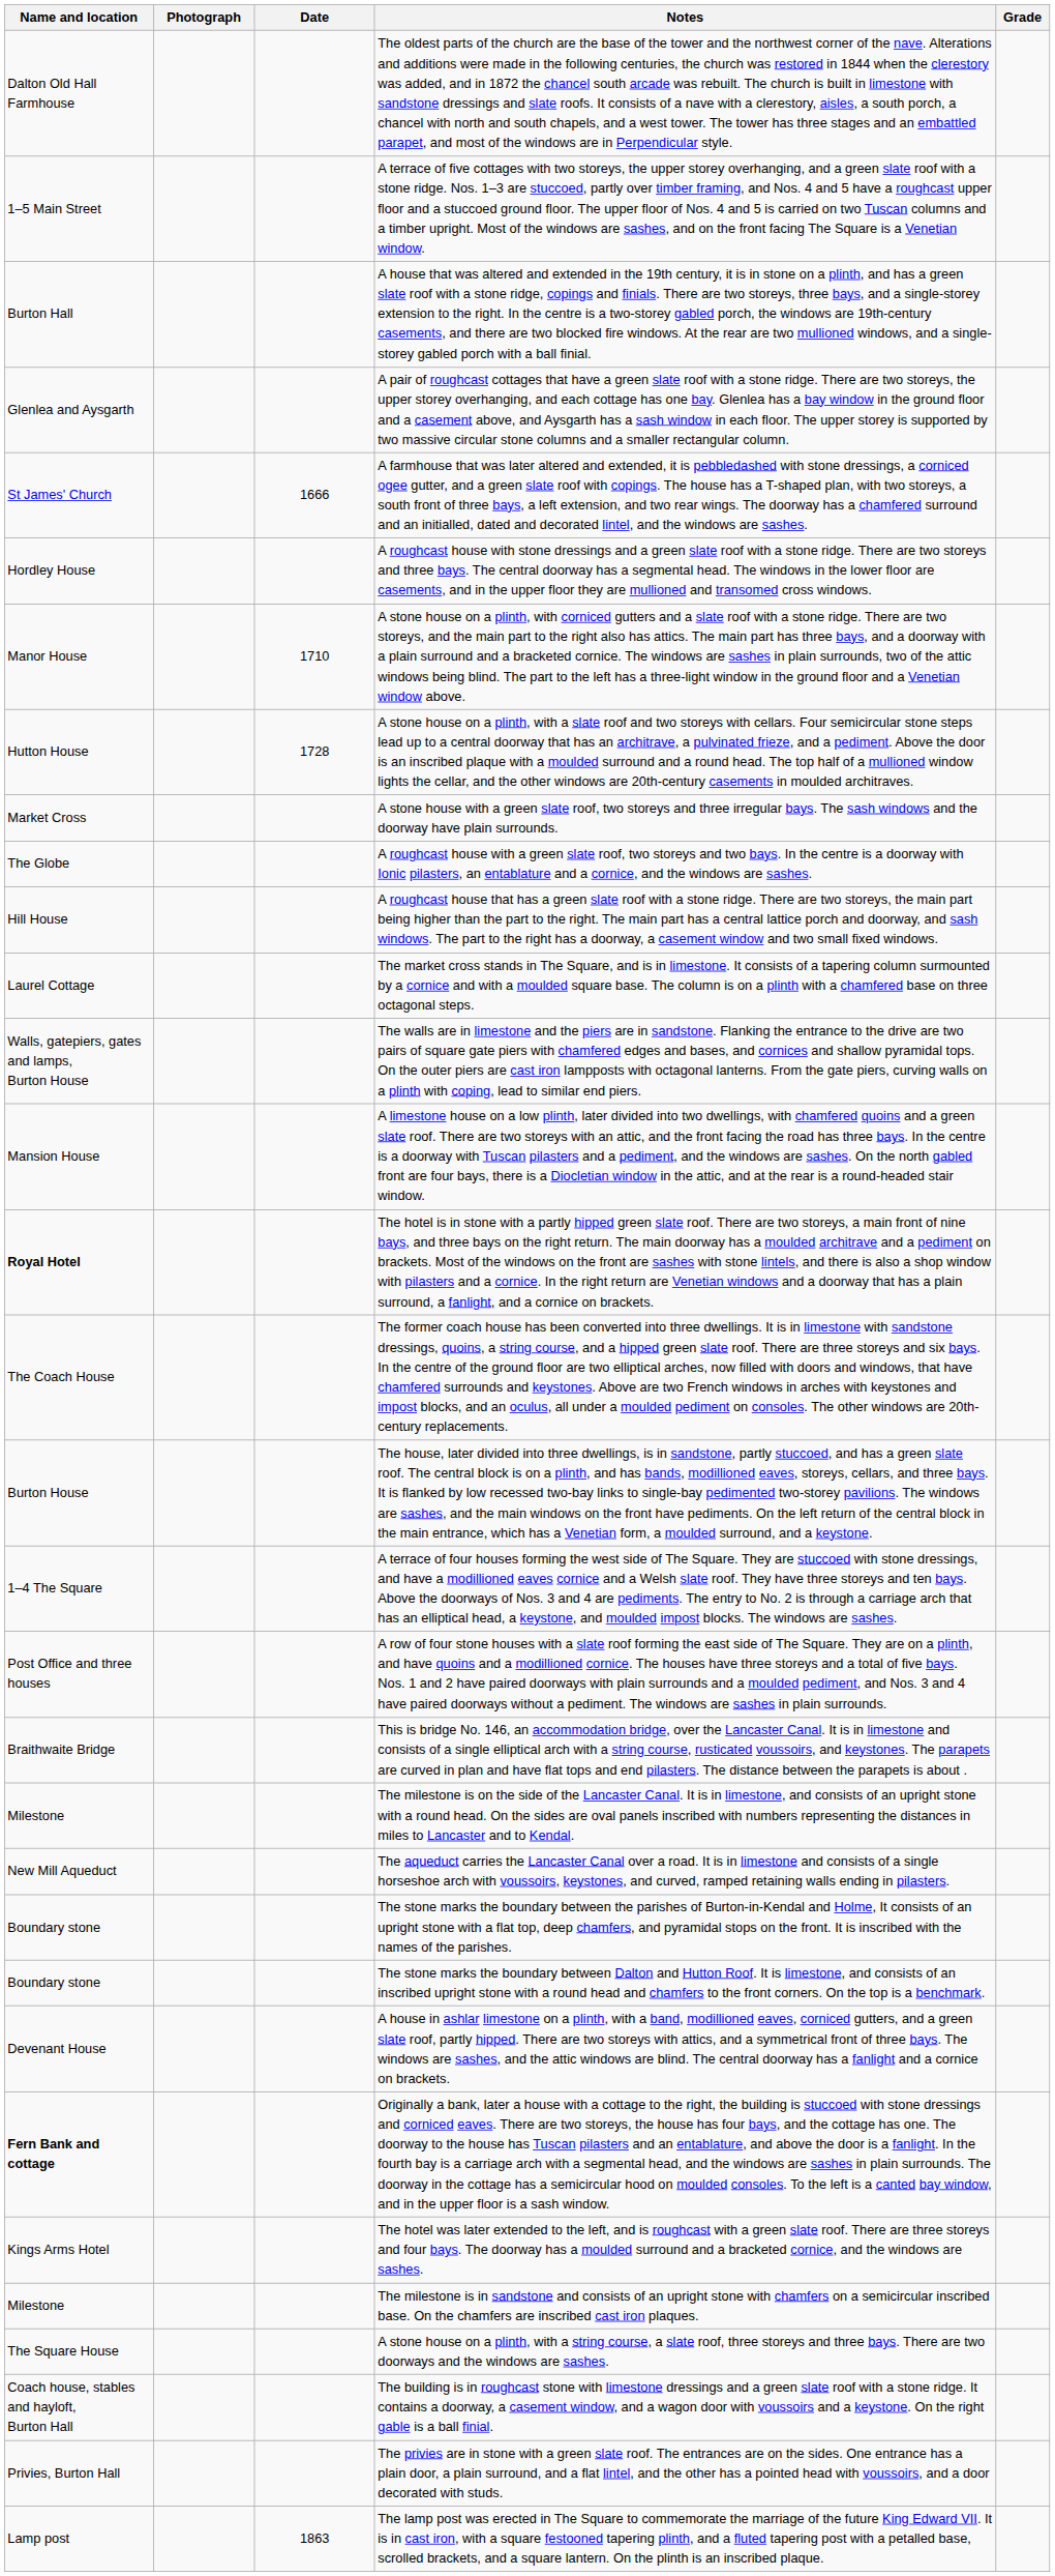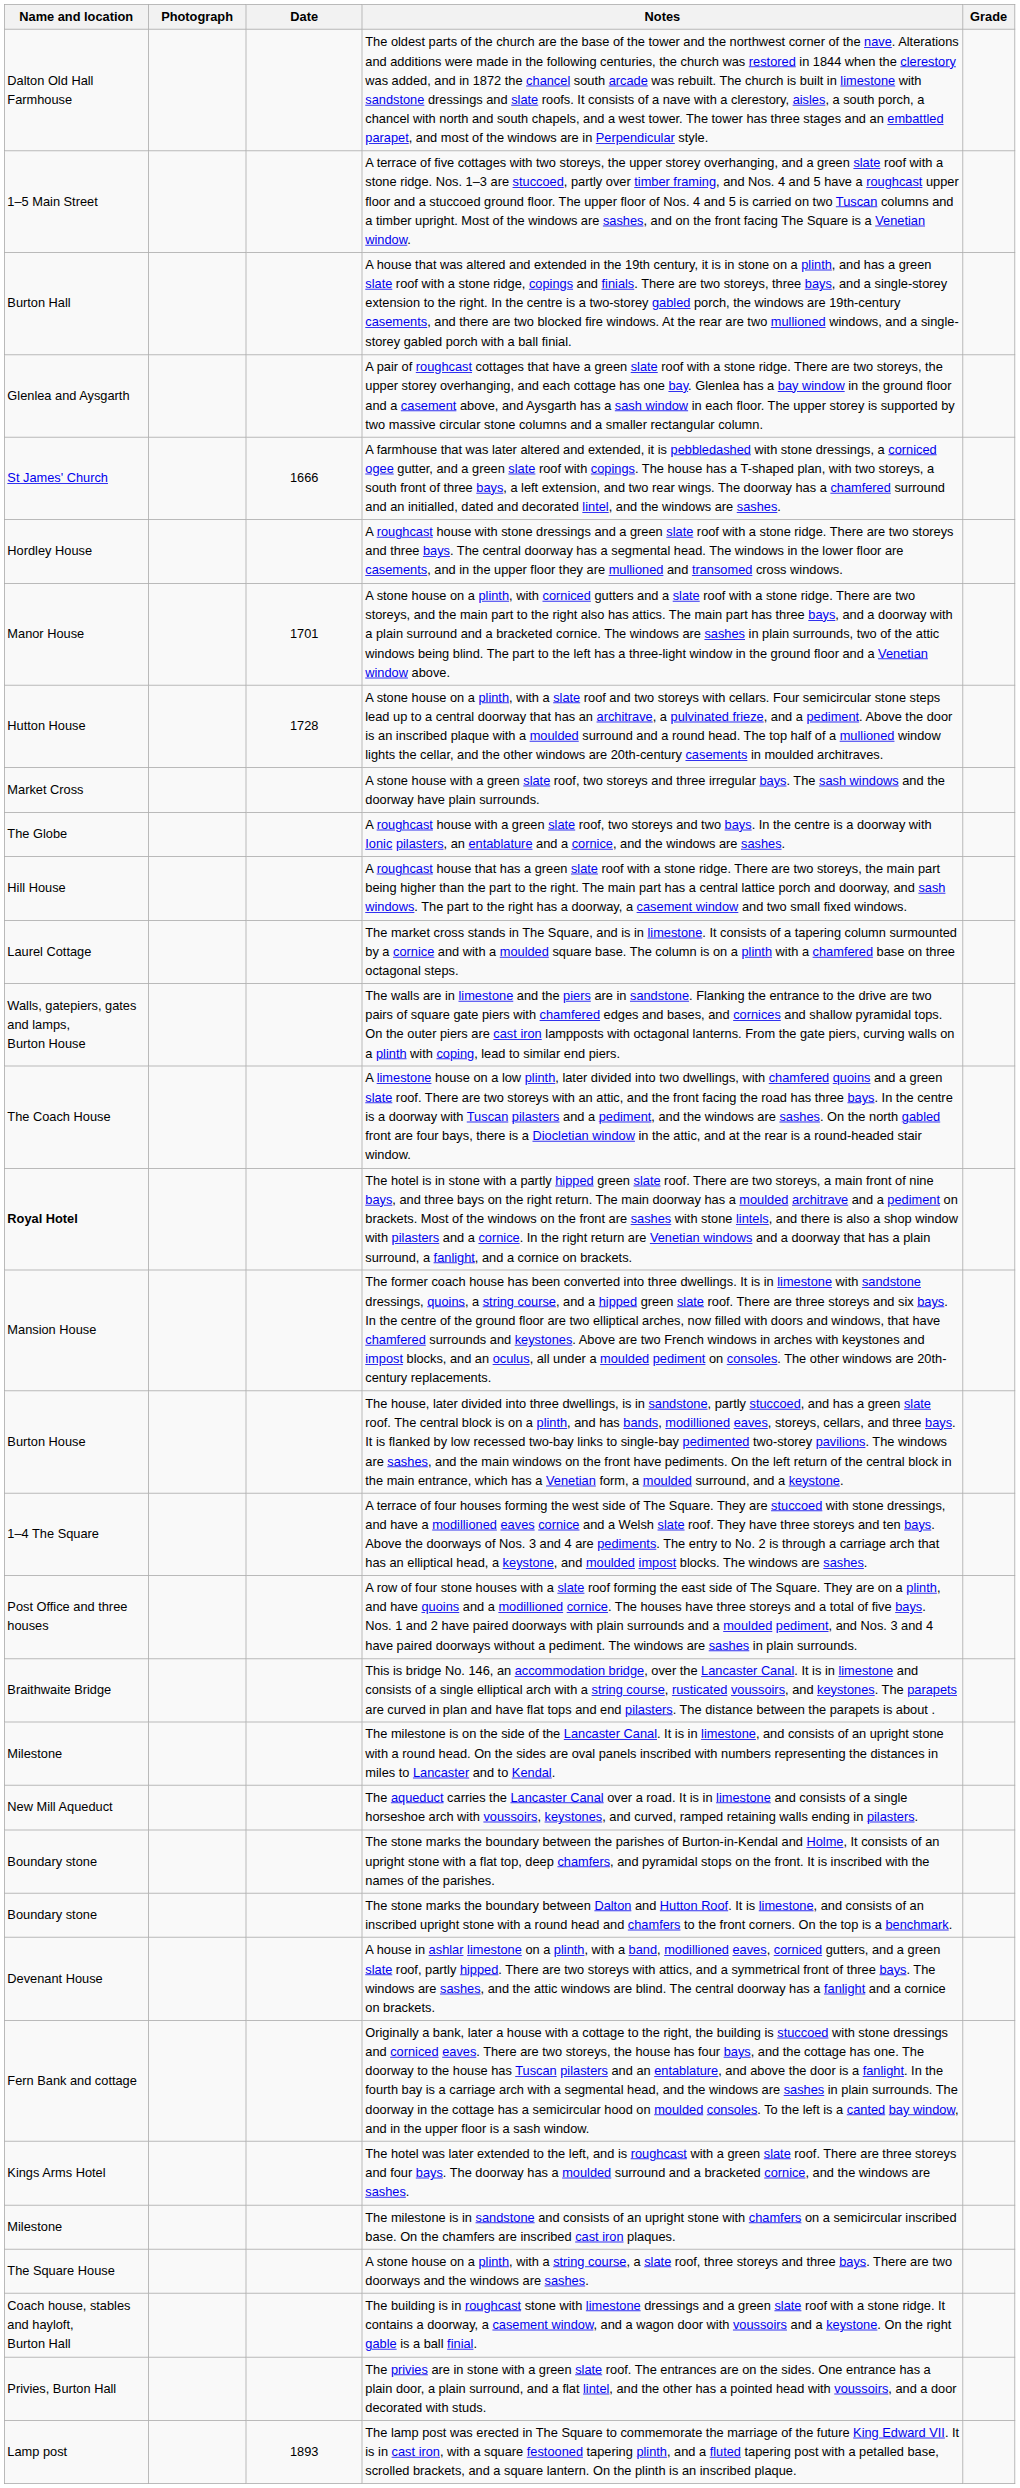row 8 | Date: 1710 -> 1701
row 15 | Name and location: Mansion House -> The Coach House
row 17 | Name and location: The Coach House -> Mansion House
row 27 | Name and location: bold -> normal
row 33 | Date: 1863 -> 1893
